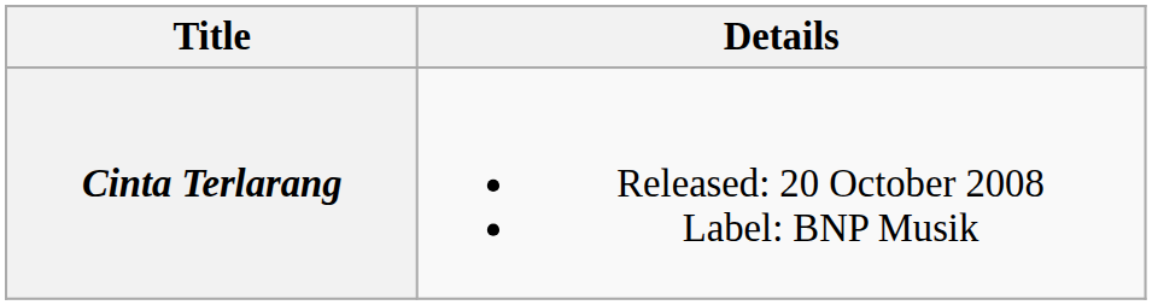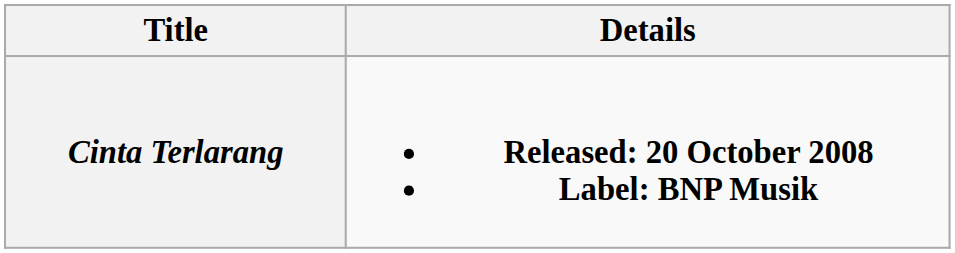Cinta Terlarang | Details: normal -> bold
